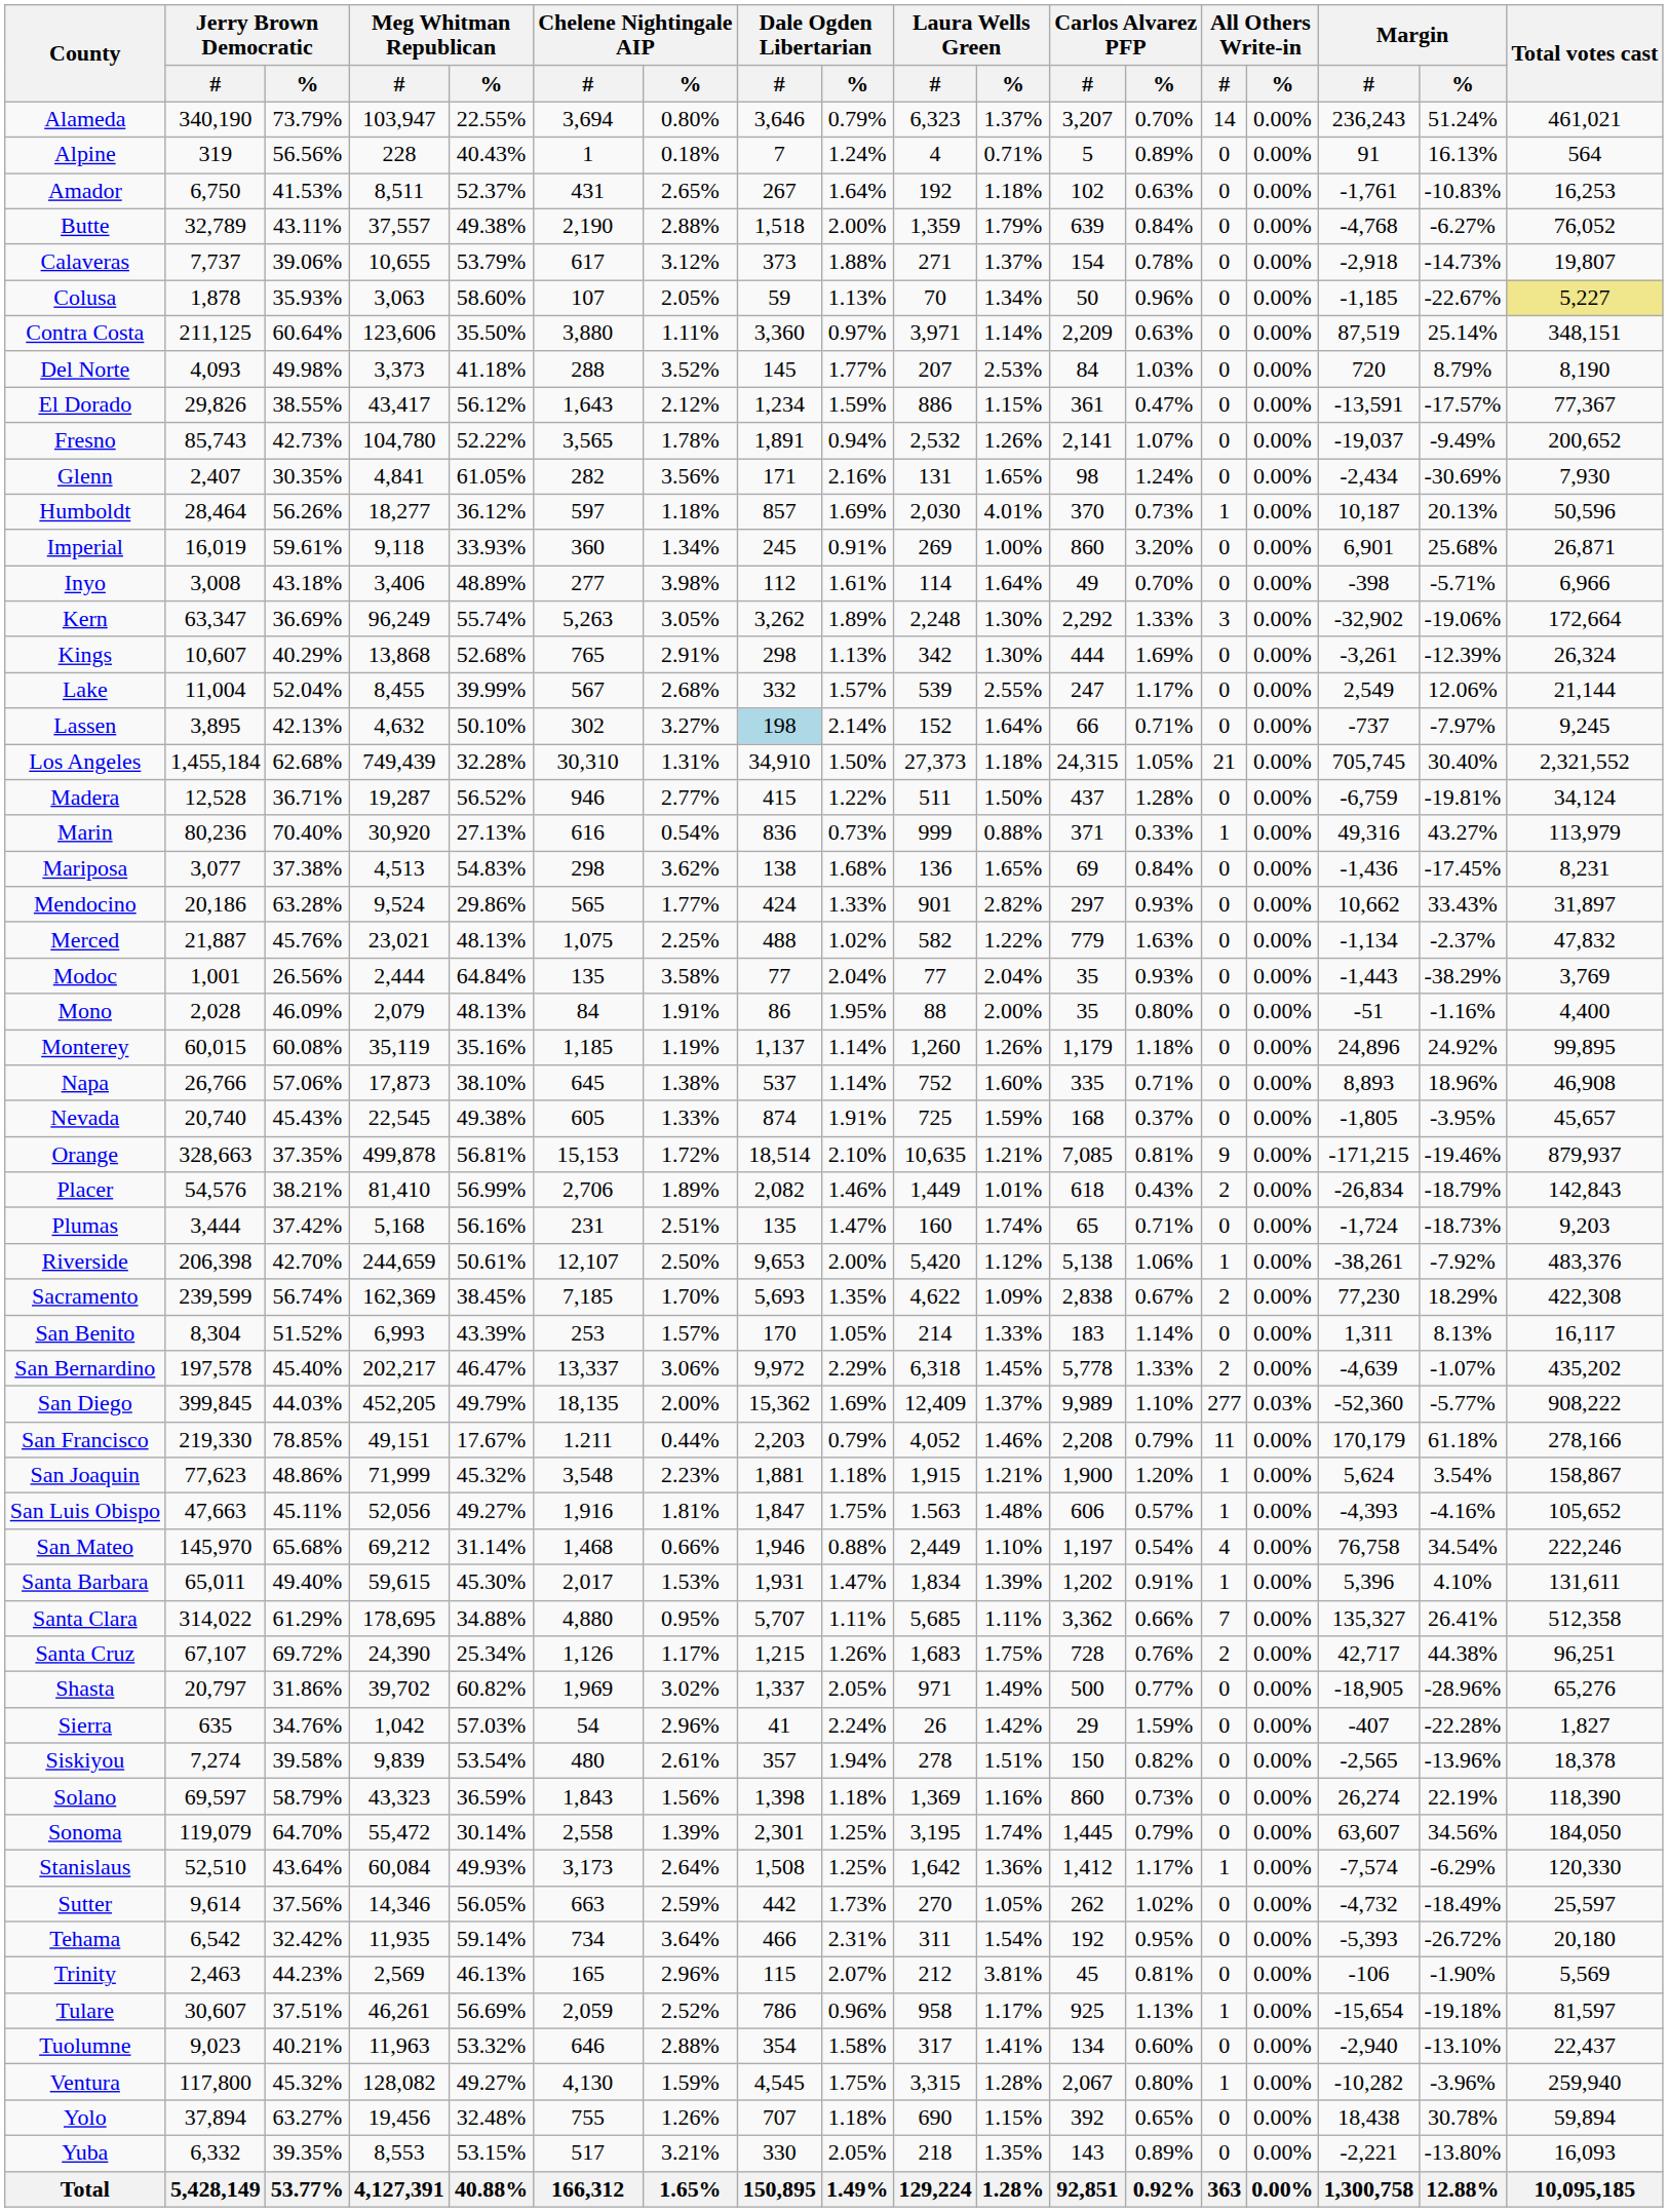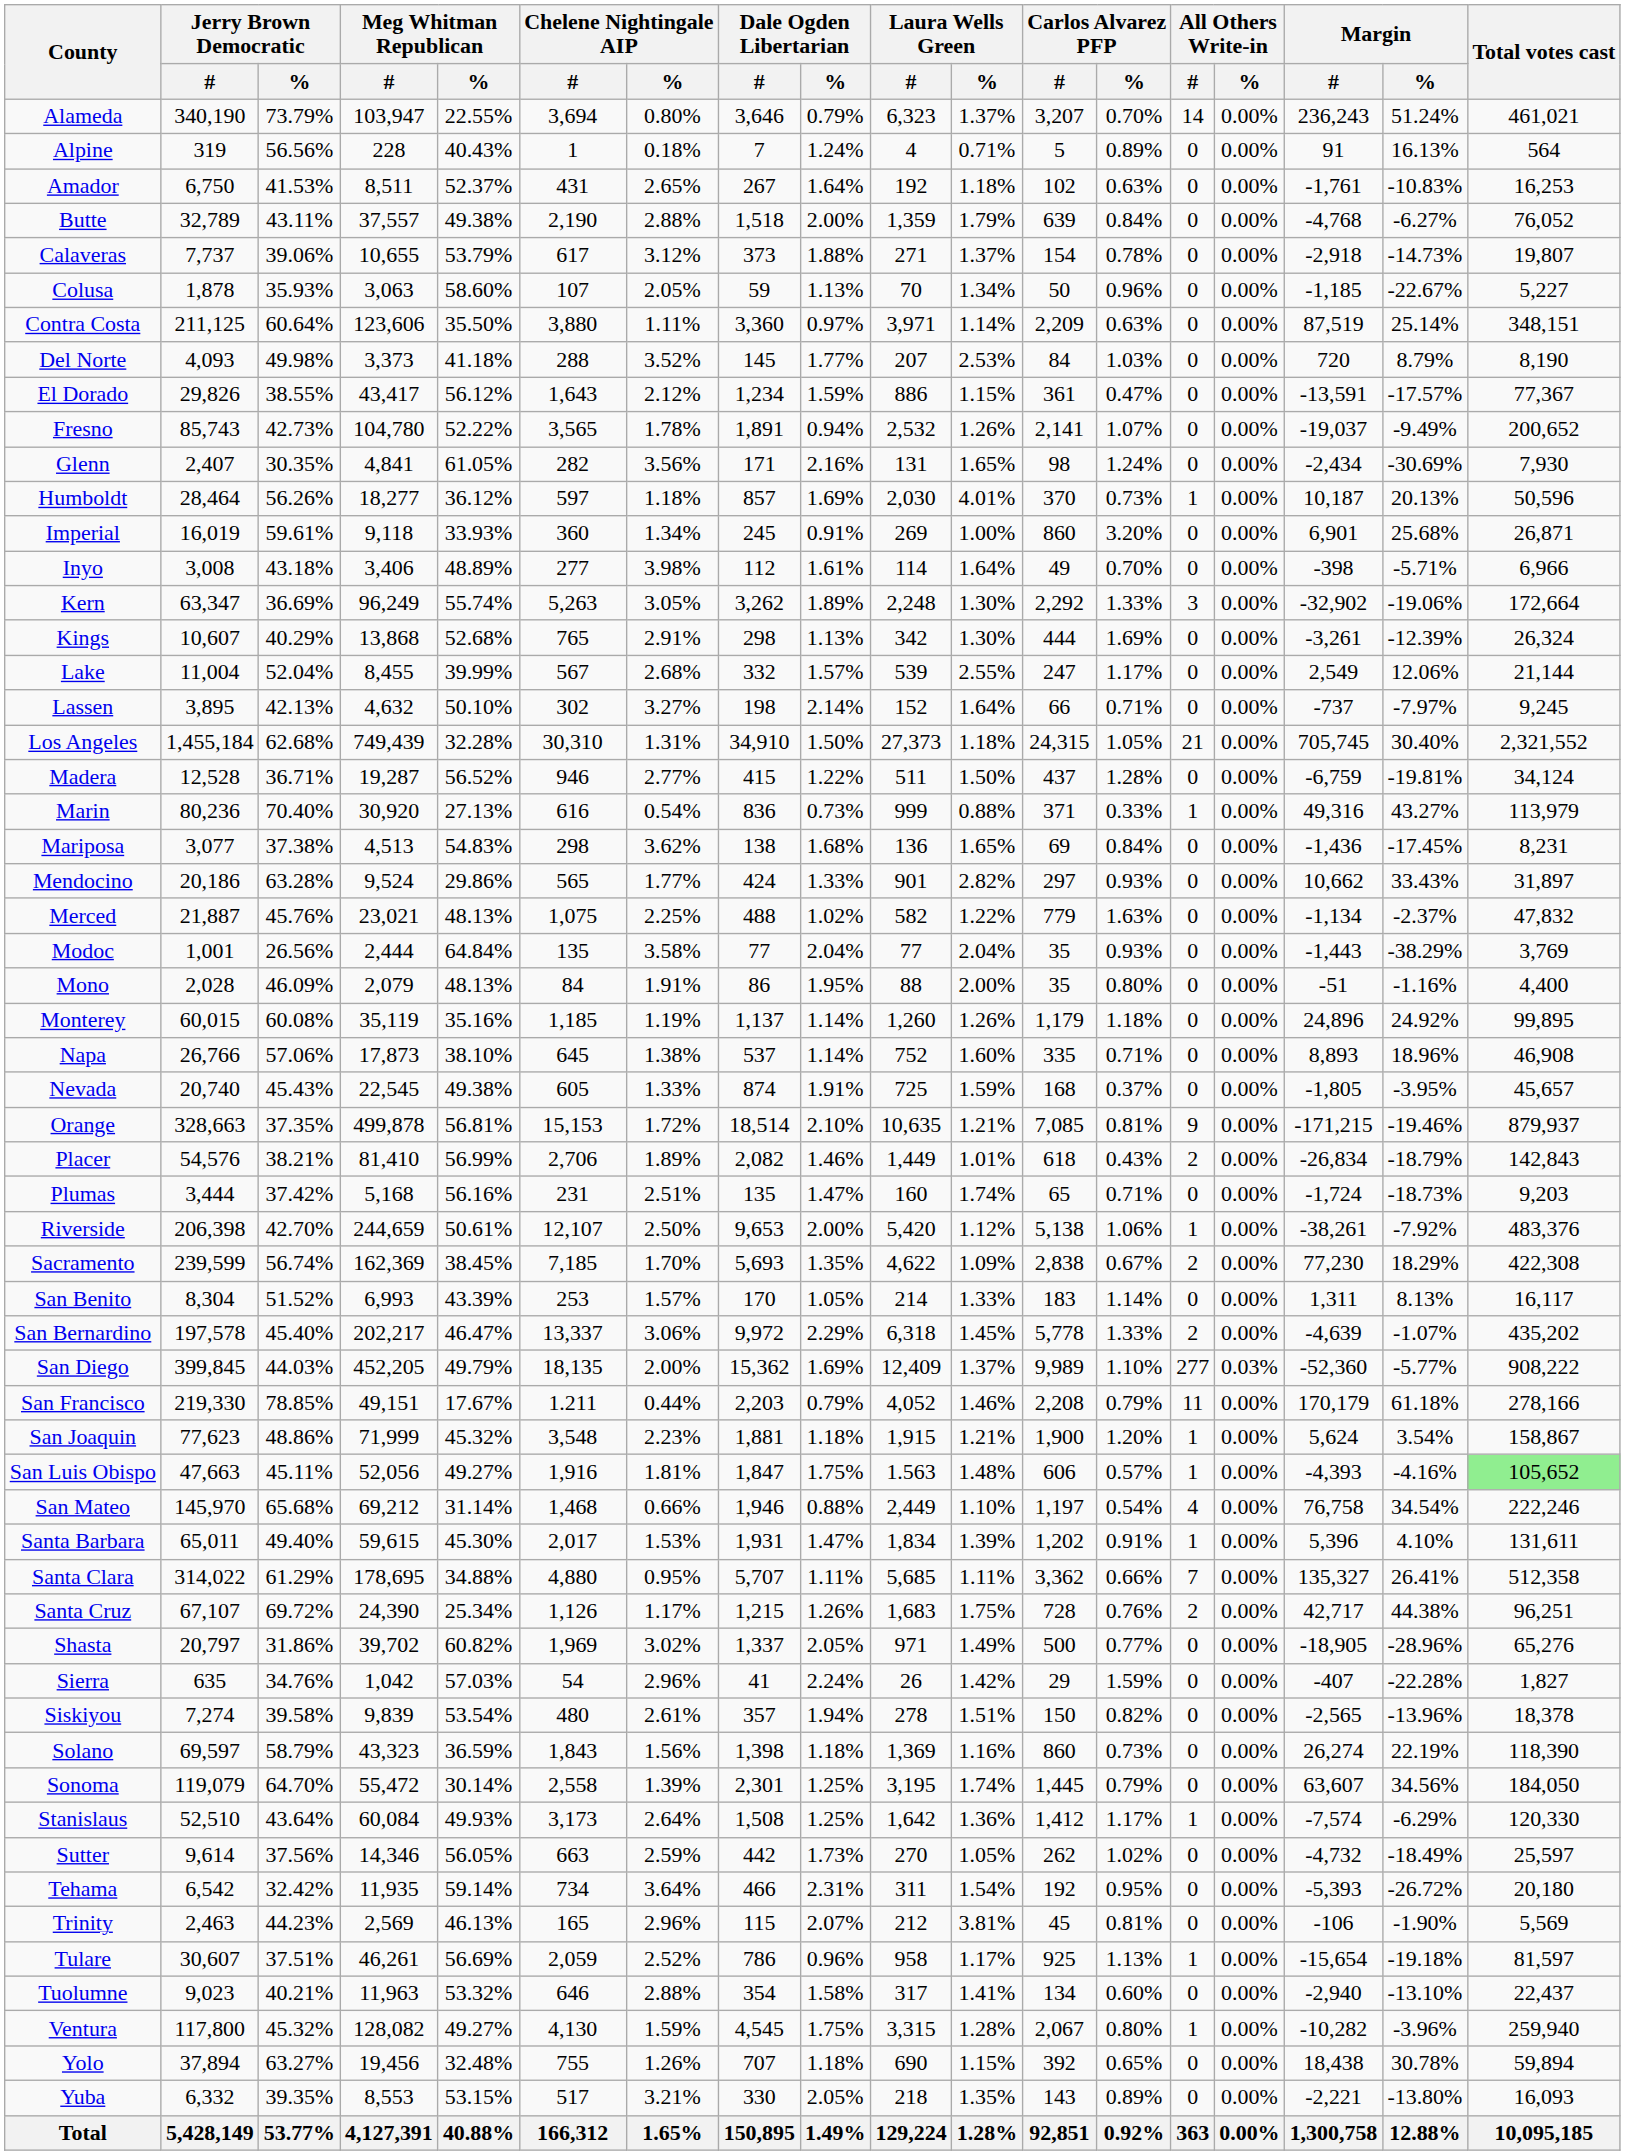Colusa | Total votes cast: khaki background -> no background
Lassen | Dale Ogden Libertarian / #: lightblue background -> no background
San Luis Obispo | Total votes cast: no background -> lightgreen background
